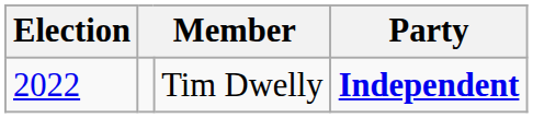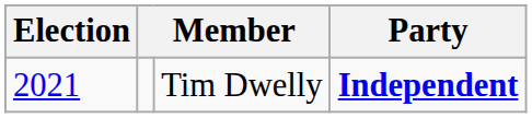Tim Dwelly | Election: 2022 -> 2021
